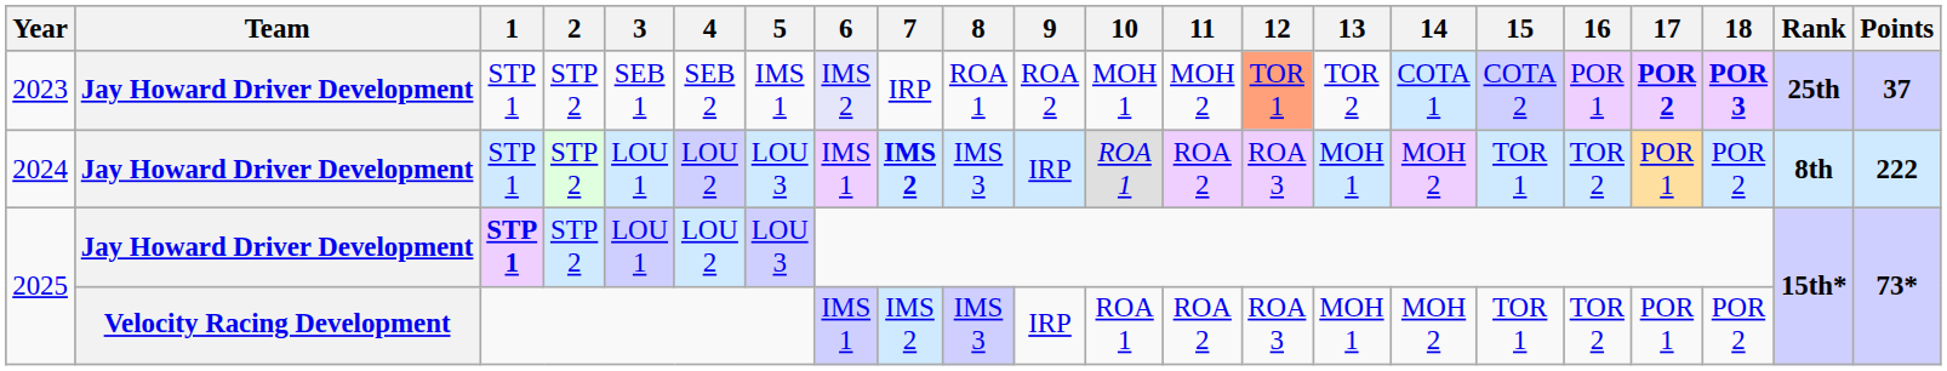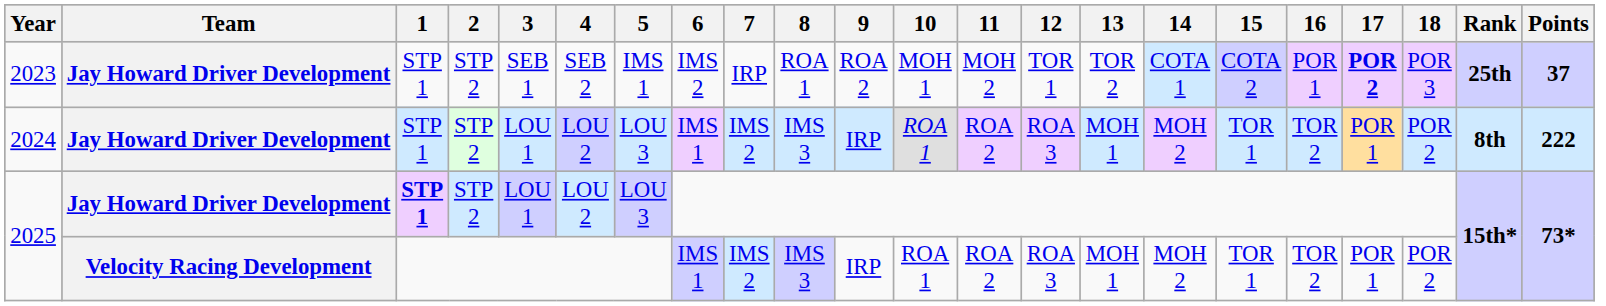2023 | 6: lavender background -> no background
2023 | 12: lightsalmon background -> no background
2023 | 18: bold -> normal
2024 | 7: bold -> normal
